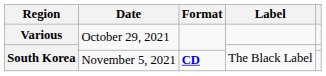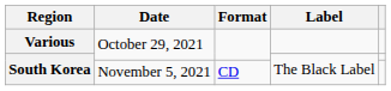South Korea / November 5, 2021 | Format: bold -> normal
